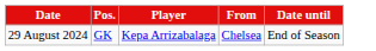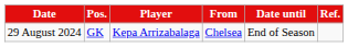+ column: Ref.
